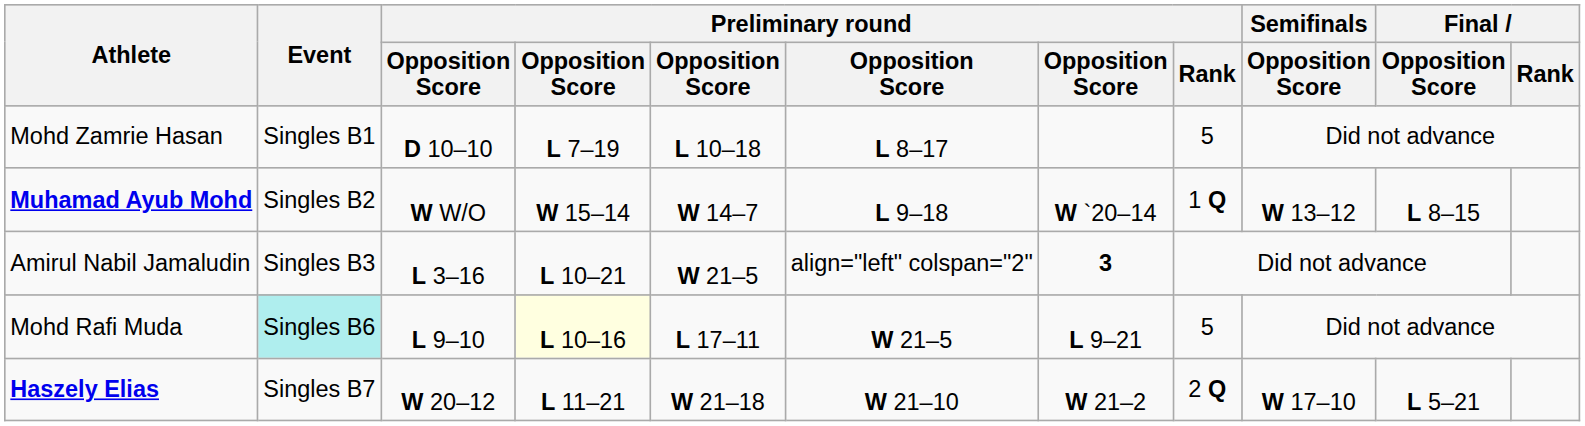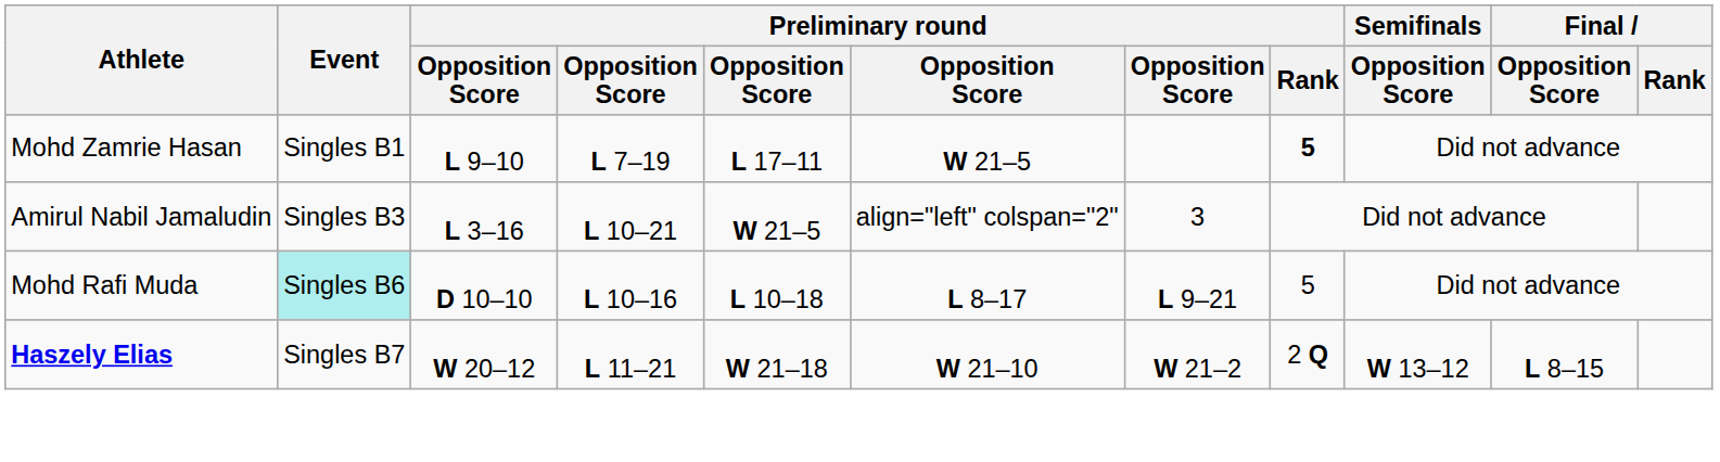Mohd Zamrie Hasan | column 3: D 10–10 -> L 9–10
Mohd Zamrie Hasan | column 5: L 10–18 -> L 17–11
Mohd Zamrie Hasan | column 6: L 8–17 -> W 21–5
Mohd Zamrie Hasan | Preliminary round / Rank: normal -> bold
- row: Muhamad Ayub Mohd | Singles B2 | W W/O | W 15–14 | W 14–7 | L 9–18 | W `20–14 | 1 Q | W 13–12 | L 8–15
Amirul Nabil Jamaludin | column 7: bold -> normal
Mohd Rafi Muda | column 3: L 9–10 -> D 10–10
Mohd Rafi Muda | column 4: lightyellow background -> no background
Mohd Rafi Muda | column 5: L 17–11 -> L 10–18
Mohd Rafi Muda | column 6: W 21–5 -> L 8–17
Haszely Elias | Semifinals / Opposition Score: W 17–10 -> W 13–12
Haszely Elias | Final / Opposition Score: L 5–21 -> L 8–15
